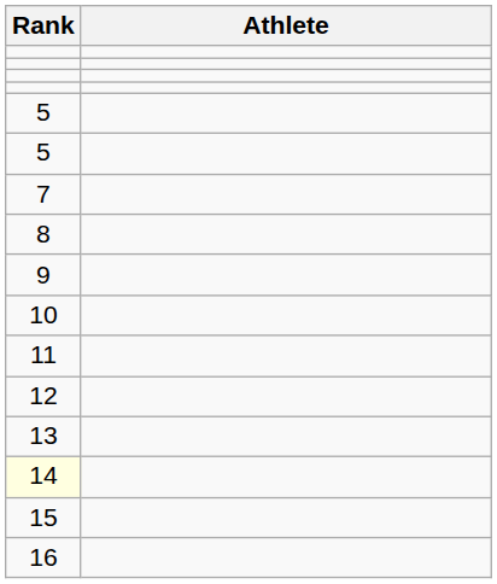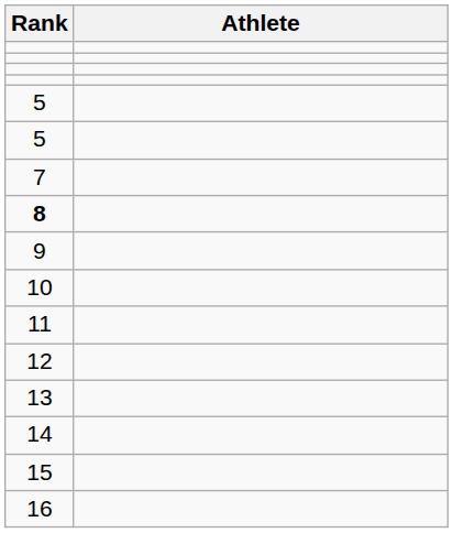row 9 | Rank: normal -> bold
row 15 | Rank: lightyellow background -> no background
